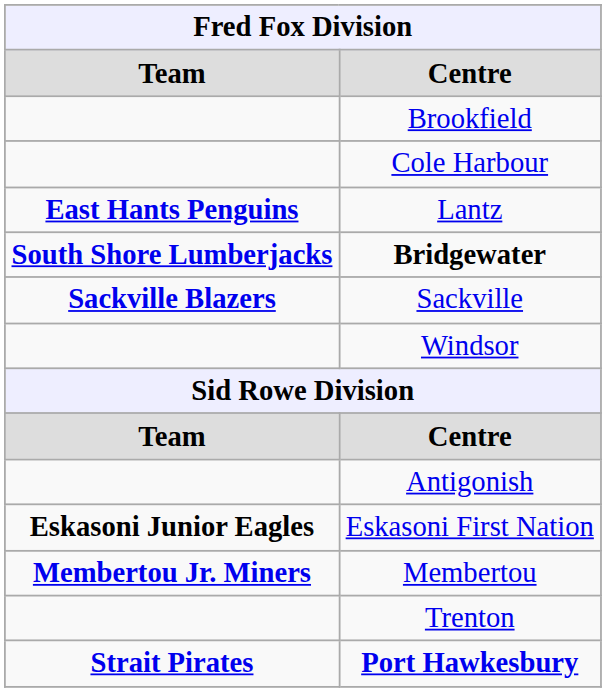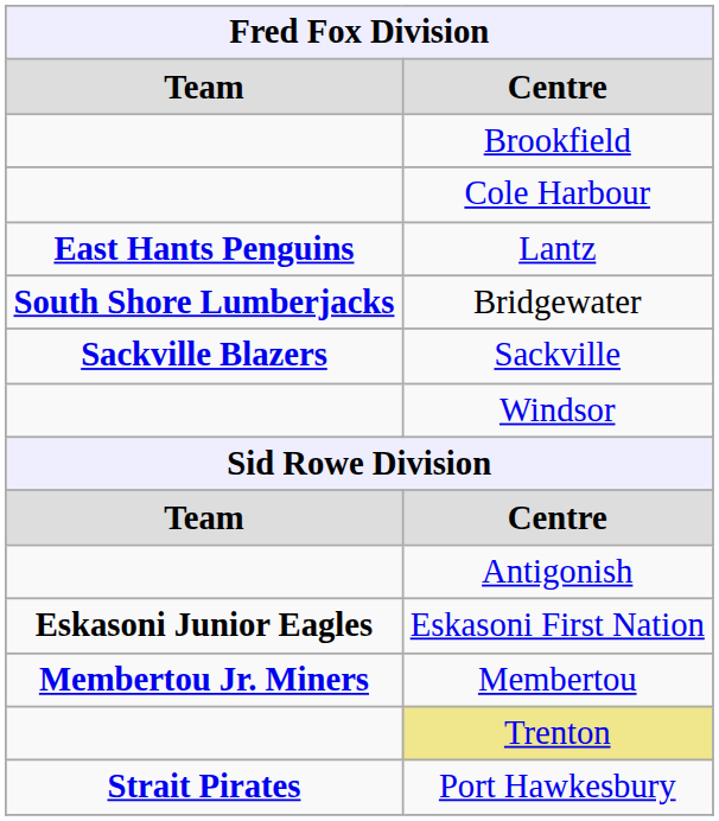Bridgewater | column 2: bold -> normal
Trenton | column 2: no background -> khaki background
Port Hawkesbury | column 2: bold -> normal
